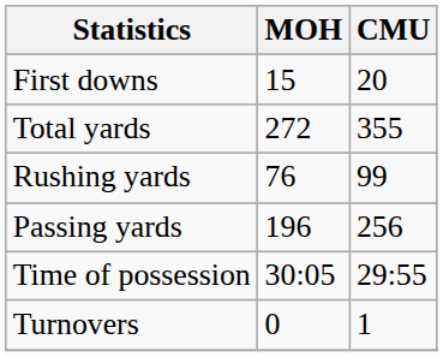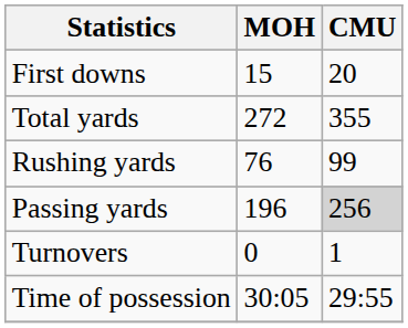Passing yards | CMU: no background -> lightgrey background
rows swapped: Turnovers <-> Time of possession
